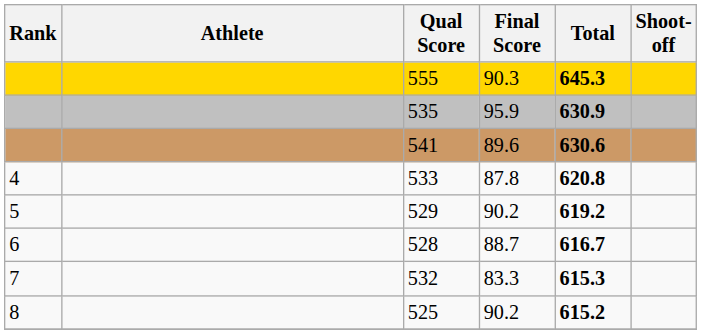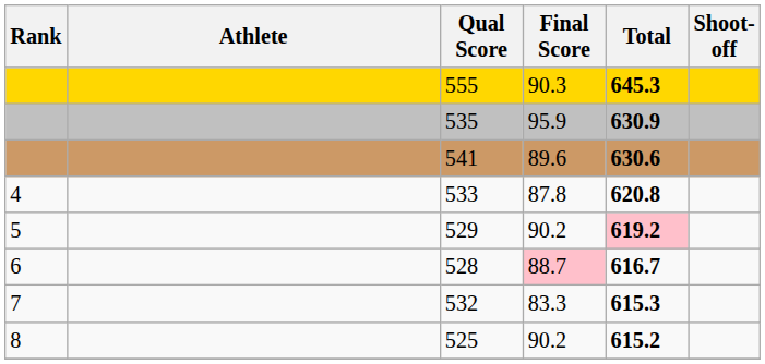529 | Total: no background -> pink background
528 | Final Score: no background -> pink background
